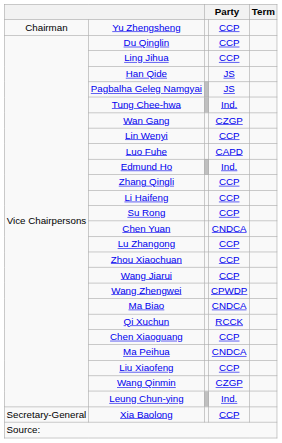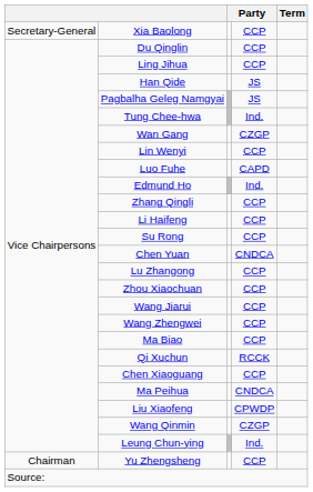rows swapped: Yu Zhengsheng <-> Xia Baolong
Wang Zhengwei | column 4: CPWDP -> CCP
Ma Biao | column 4: CNDCA -> CCP
Liu Xiaofeng | column 4: CCP -> CPWDP
